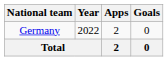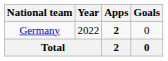Germany | Apps: normal -> bold
